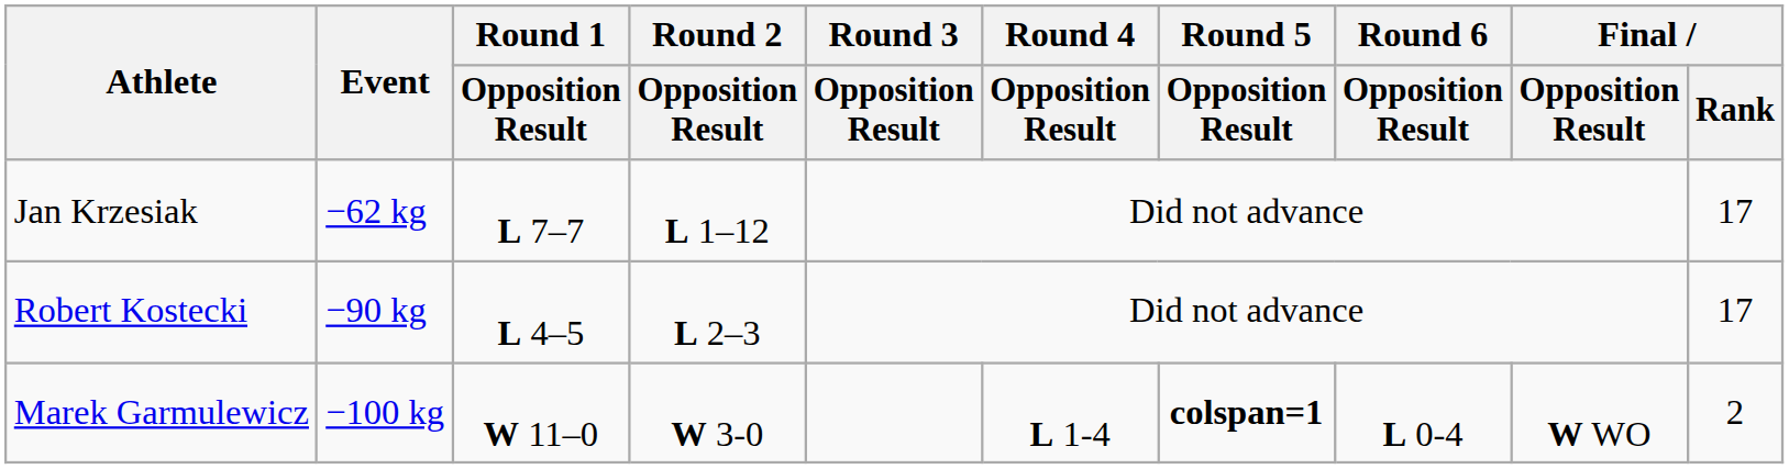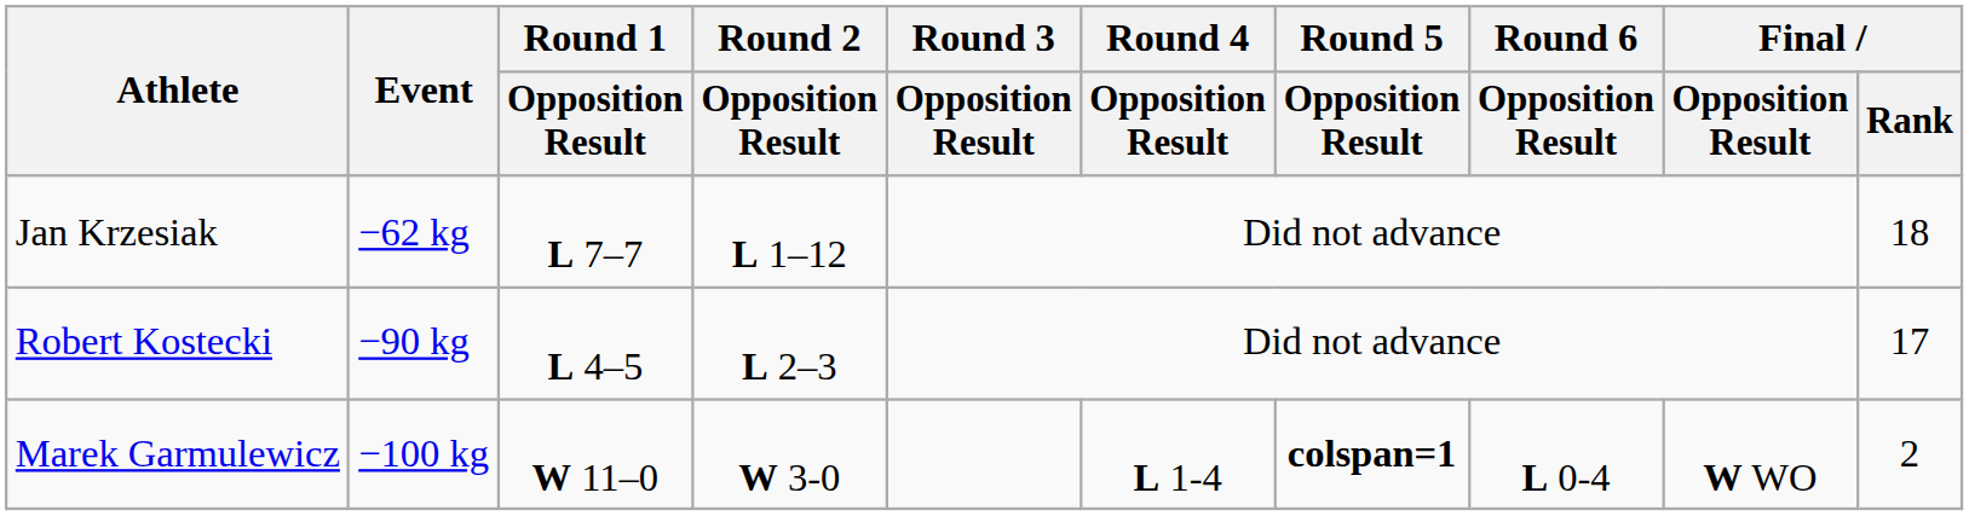Jan Krzesiak | Final / Rank: 17 -> 18
